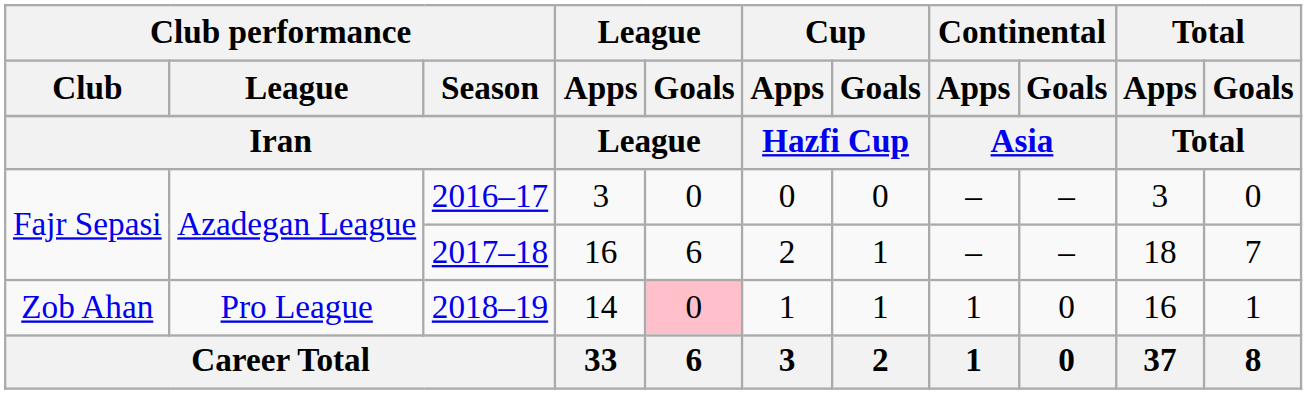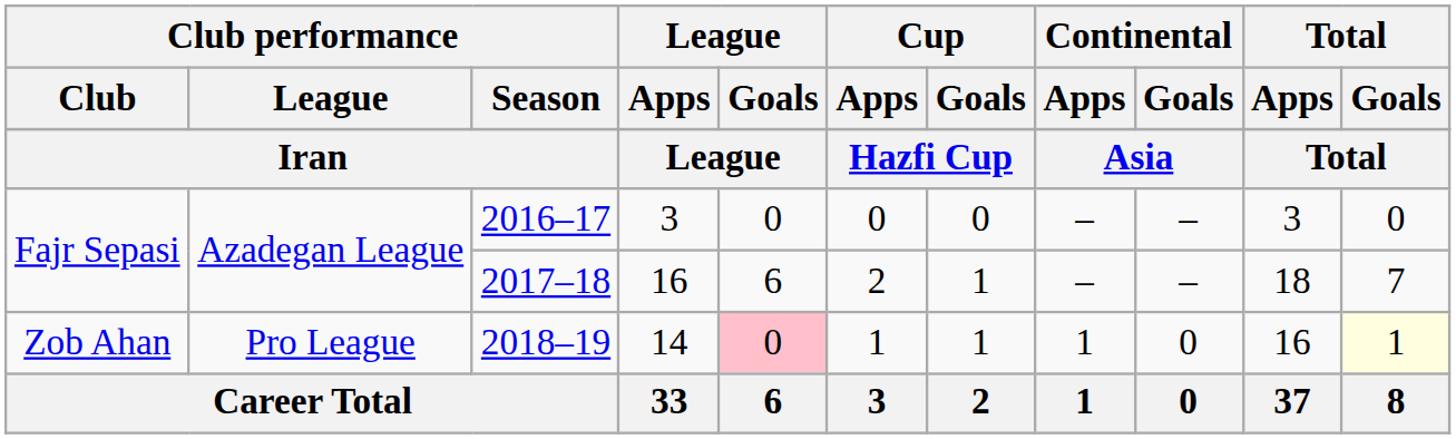2018–19 | Total / Goals: no background -> lightyellow background
